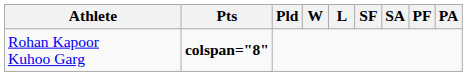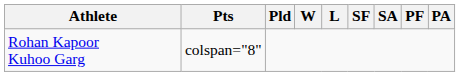Rohan Kapoor Kuhoo Garg | Pts: bold -> normal
